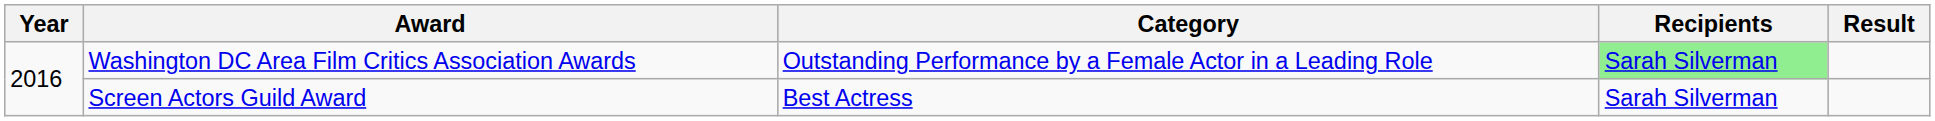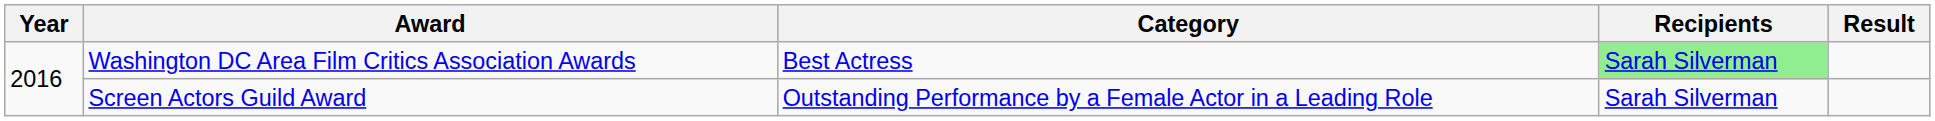Washington DC Area Film Critics Association Awards | Category: Outstanding Performance by a Female Actor in a Leading Role -> Best Actress
Screen Actors Guild Award | Category: Best Actress -> Outstanding Performance by a Female Actor in a Leading Role
